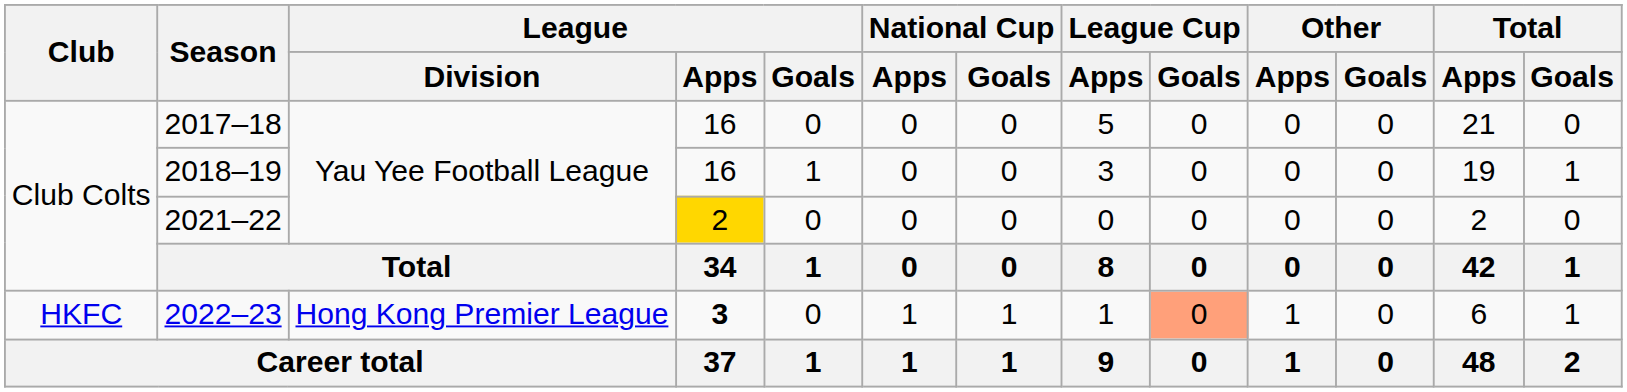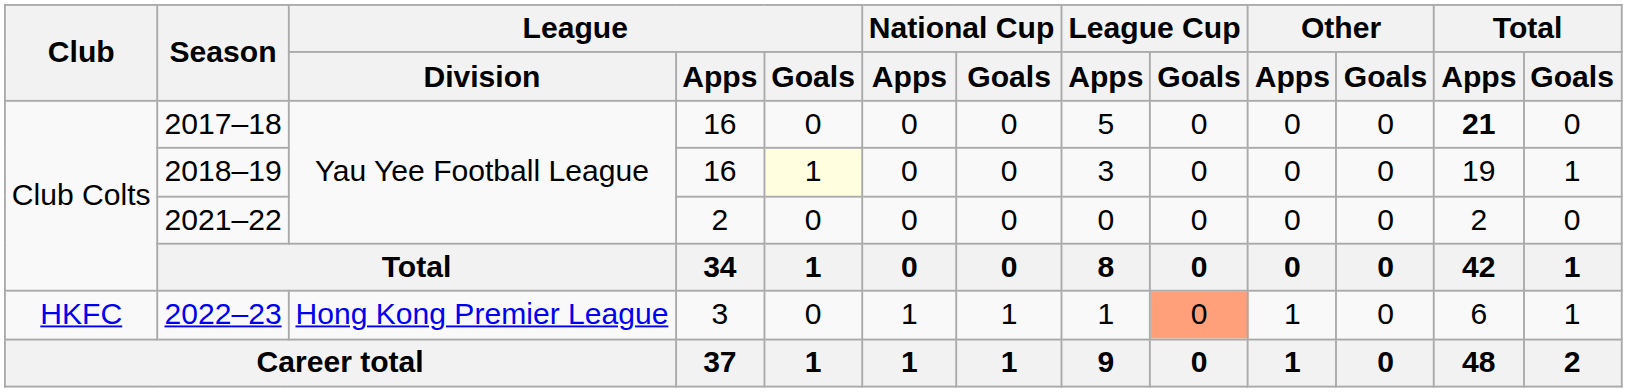2017–18 | Total / Apps: normal -> bold
2018–19 | League / Goals: no background -> lightyellow background
2021–22 | League / Apps: gold background -> no background
2022–23 | League / Apps: bold -> normal
